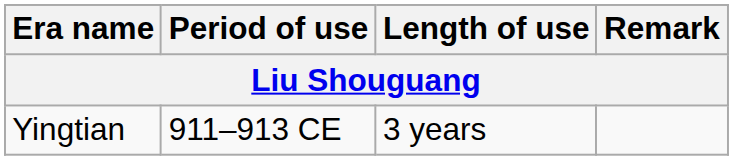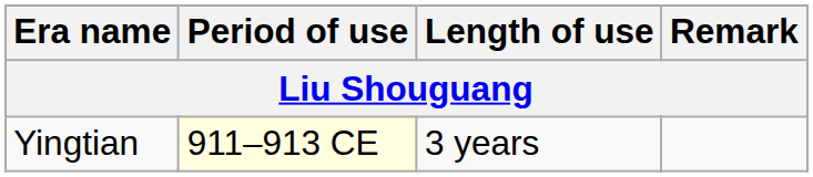Yingtian | Period of use: no background -> lightyellow background
